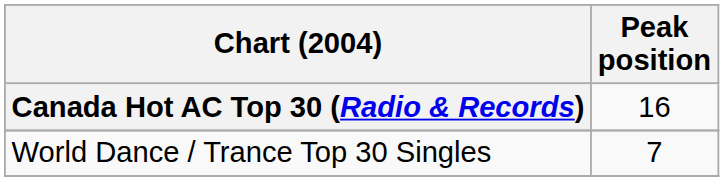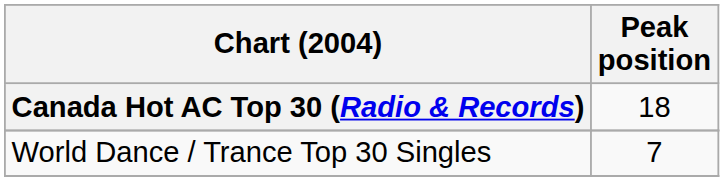Canada Hot AC Top 30 (Radio & Records) | Peak position: 16 -> 18
